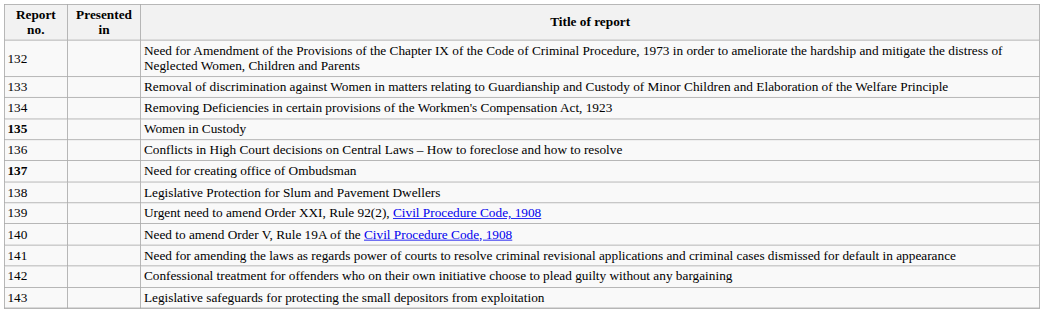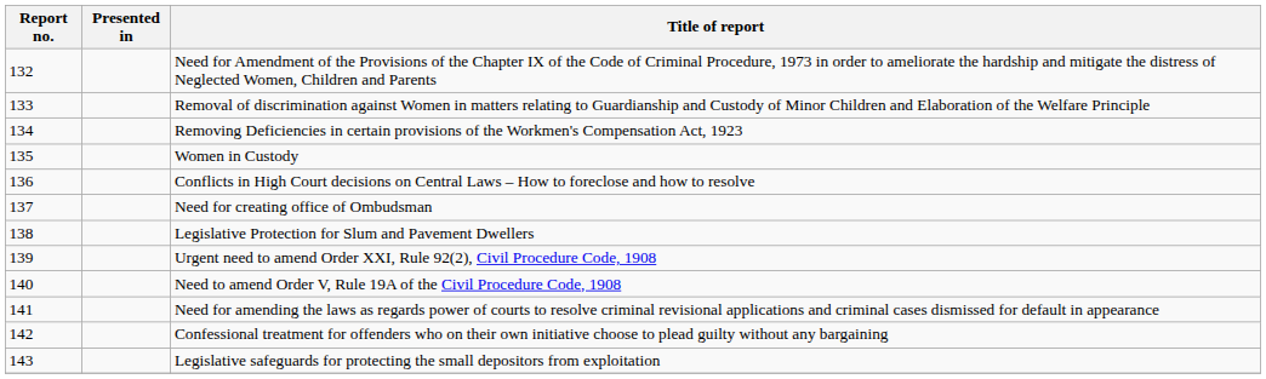Women in Custody | Report no.: bold -> normal
Need for creating office of Ombudsman | Report no.: bold -> normal
